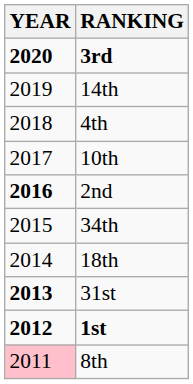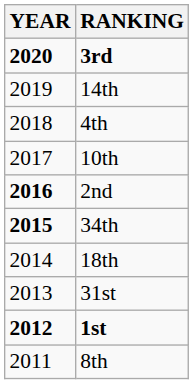34th | YEAR: normal -> bold
31st | YEAR: bold -> normal
8th | YEAR: pink background -> no background
